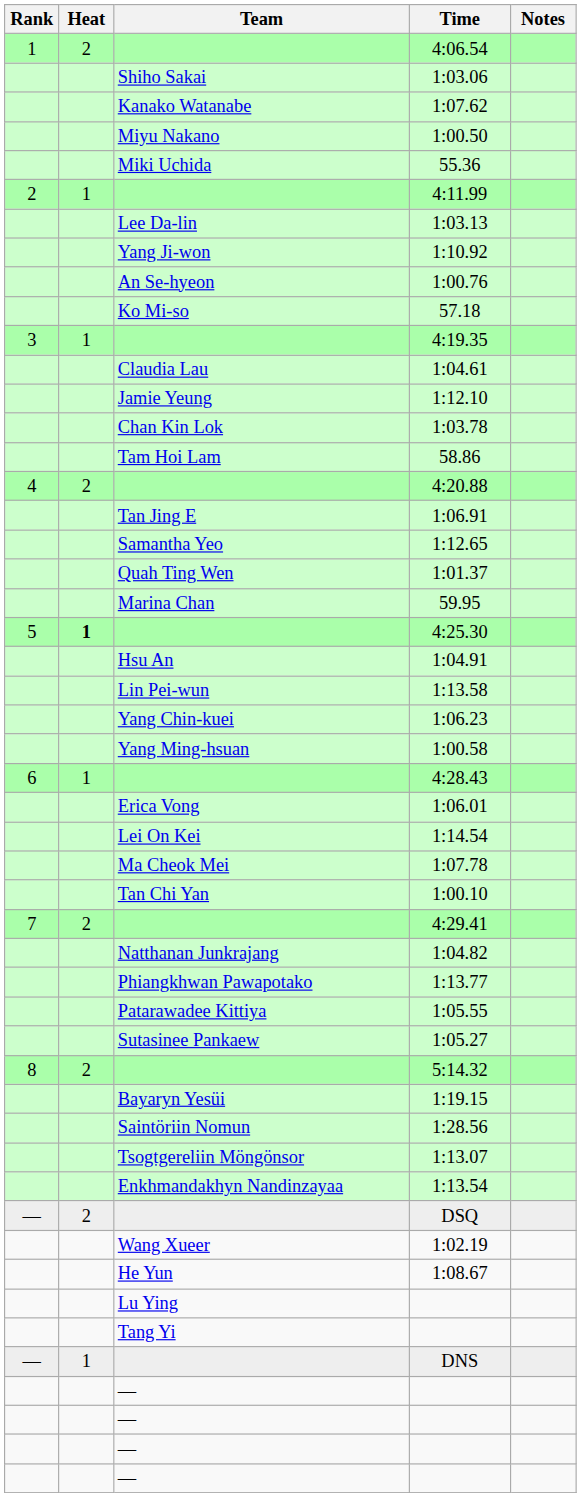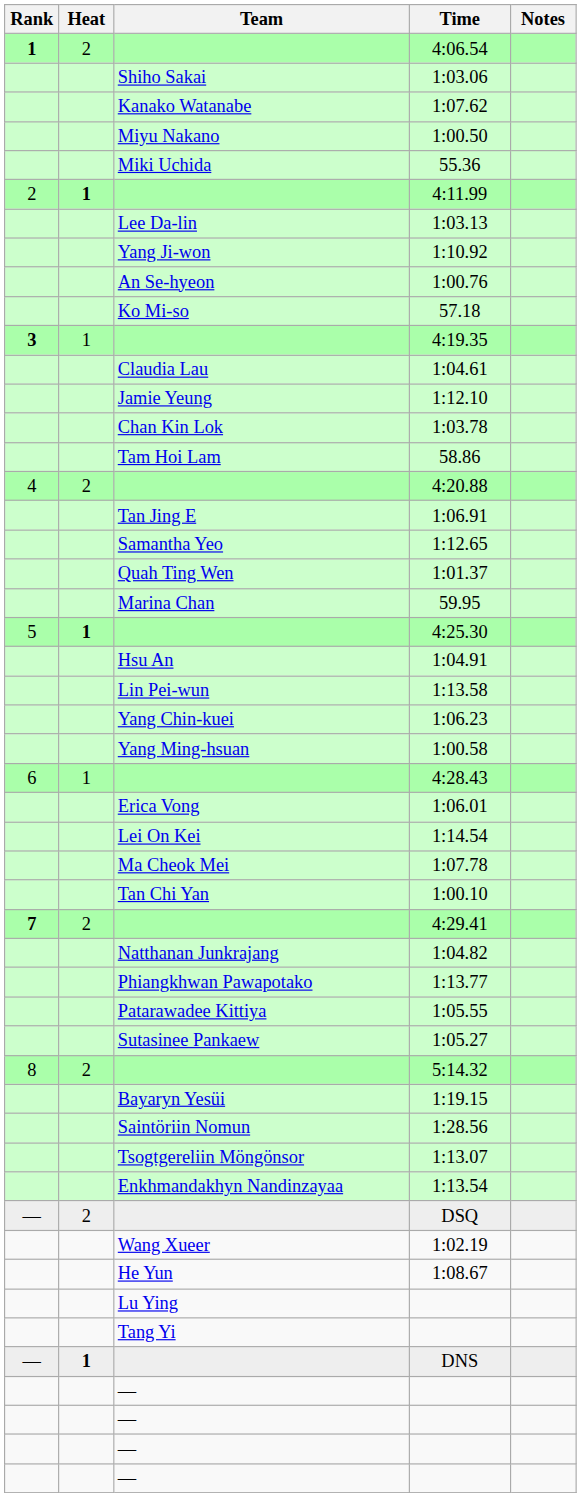4:06.54 | Rank: normal -> bold
4:11.99 | Heat: normal -> bold
4:19.35 | Rank: normal -> bold
4:29.41 | Rank: normal -> bold
DNS | Heat: normal -> bold
